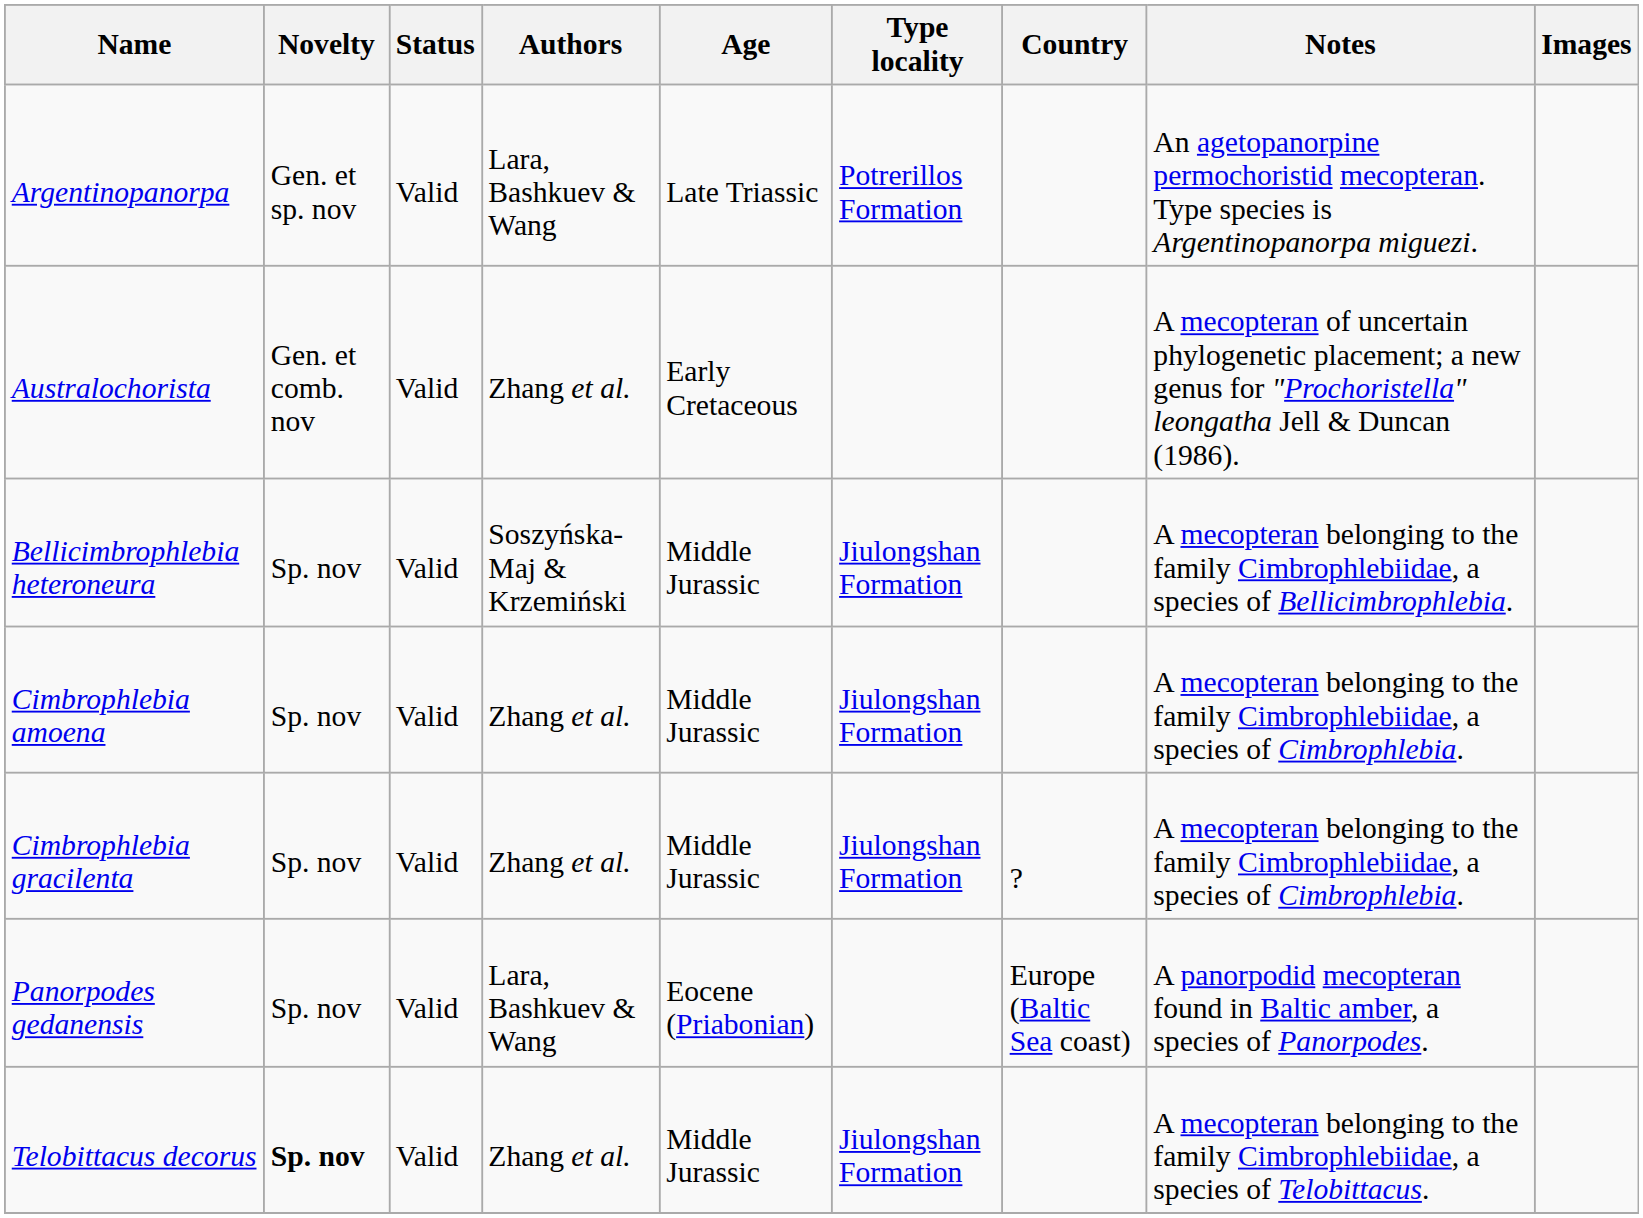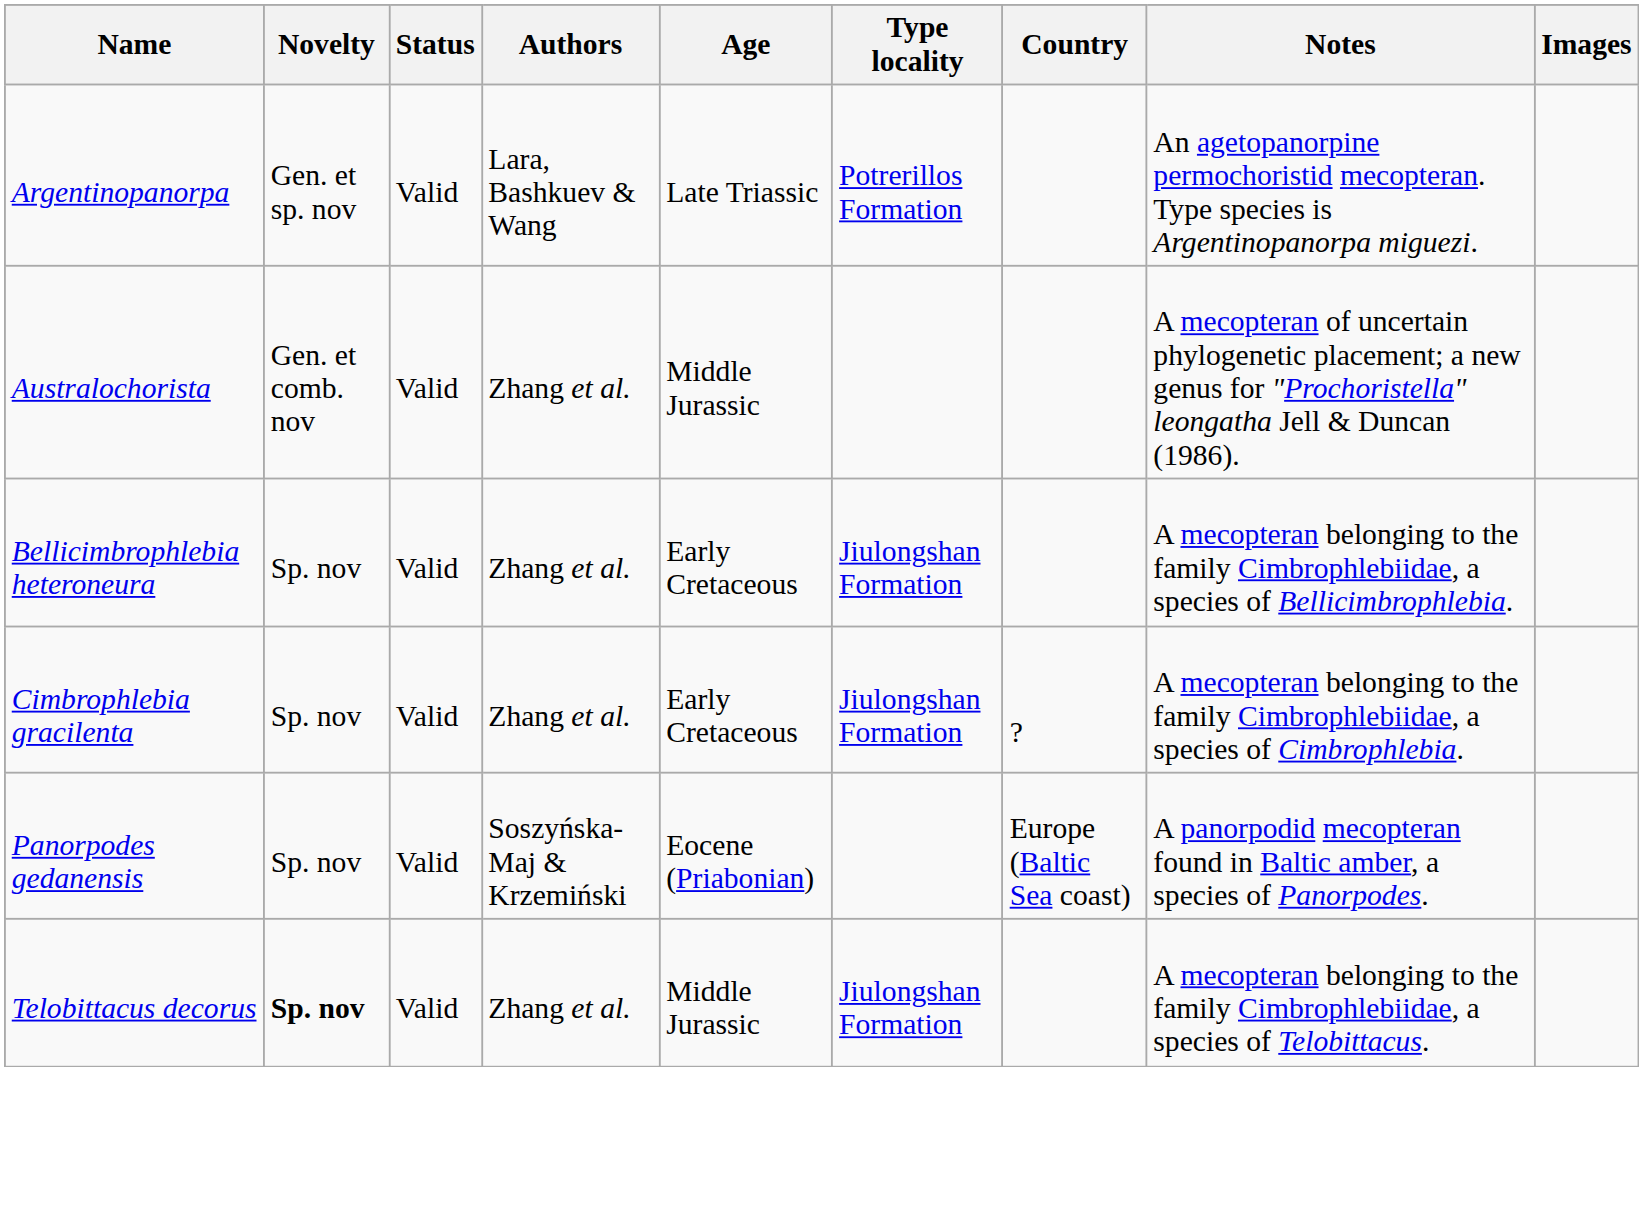Australochorista | Age: Early Cretaceous -> Middle Jurassic
Bellicimbrophlebia heteroneura | Authors: Soszyńska-Maj & Krzemiński -> Zhang et al.
Bellicimbrophlebia heteroneura | Age: Middle Jurassic -> Early Cretaceous
- row: Cimbrophlebia amoena | Sp. nov | Valid | Zhang et al. | Middle Jurassic | Jiulongshan Formation | A mecopteran belonging to the family Cimbrophlebiidae, a species of Cimbrophlebia.
Cimbrophlebia gracilenta | Age: Middle Jurassic -> Early Cretaceous
Panorpodes gedanensis | Authors: Lara, Bashkuev & Wang -> Soszyńska-Maj & Krzemiński
